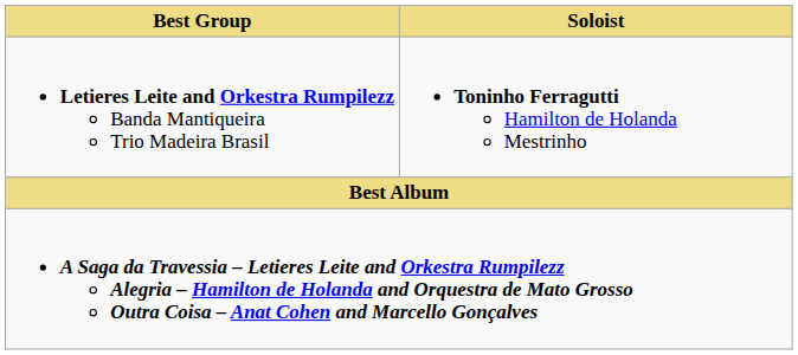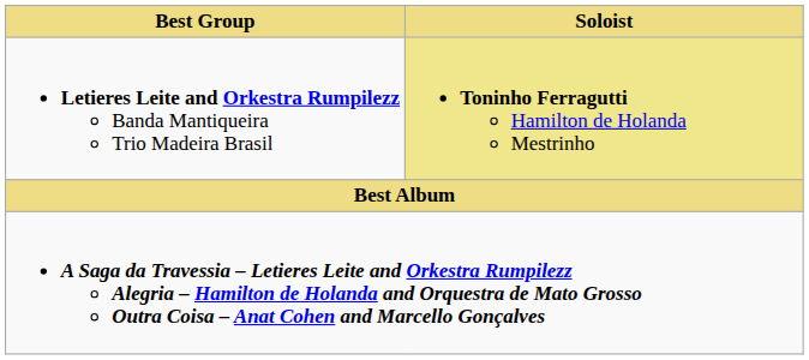row 2 | Soloist: no background -> khaki background
